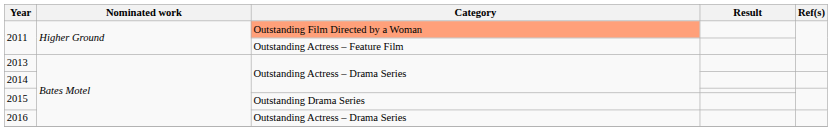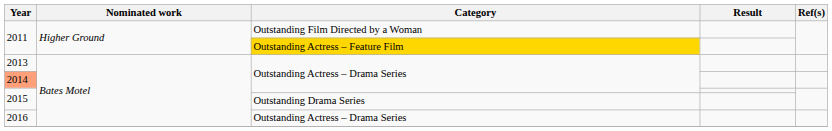2011 / Outstanding Film Directed by a Woman | Category: lightsalmon background -> no background
2011 / Outstanding Actress – Feature Film | Category: no background -> gold background
2014 | Year: no background -> lightsalmon background
